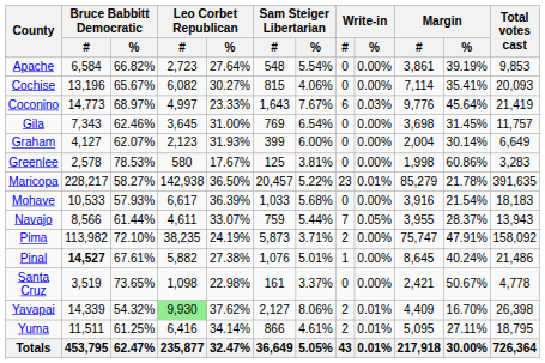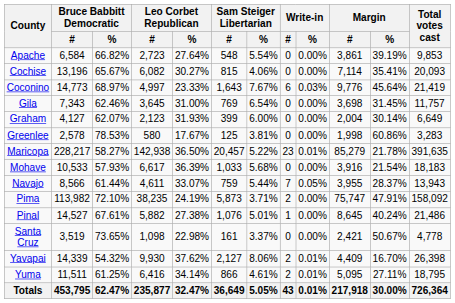Pinal | Bruce Babbitt Democratic / #: bold -> normal
Yavapai | Leo Corbet Republican / #: lightgreen background -> no background
